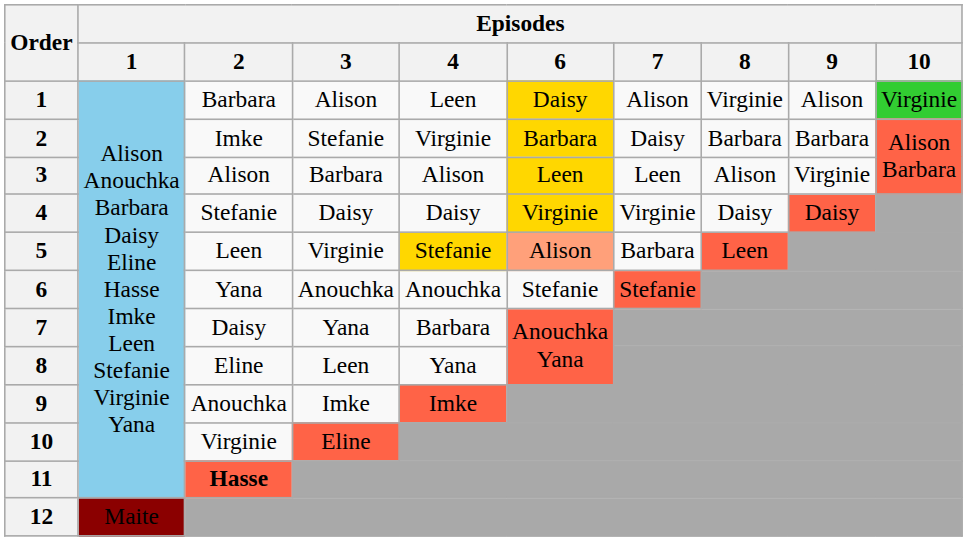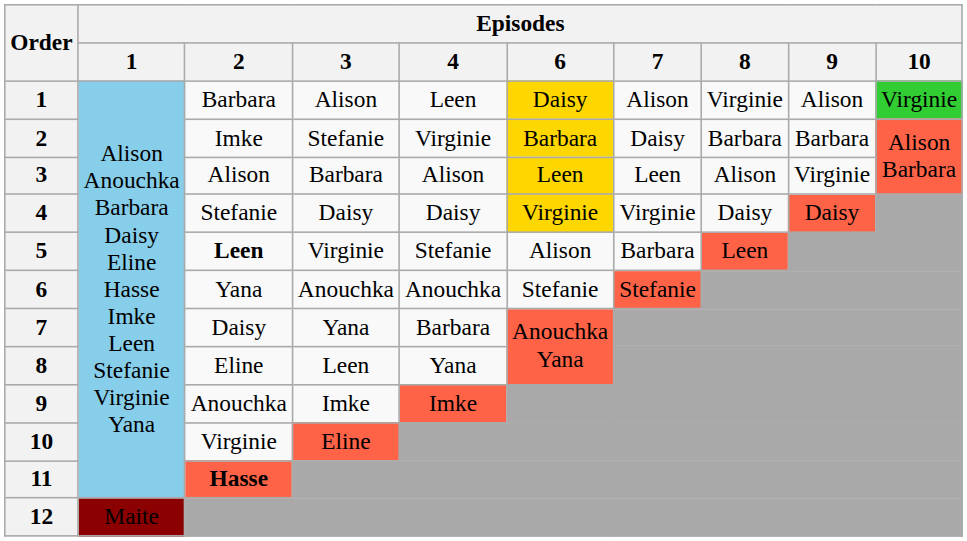5 | Episodes / 2: normal -> bold
5 | Episodes / 4: gold background -> no background
5 | Episodes / 6: lightsalmon background -> no background
